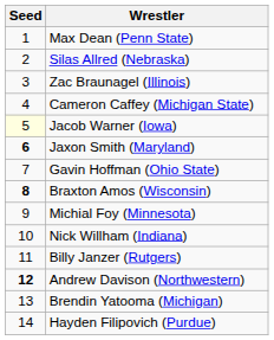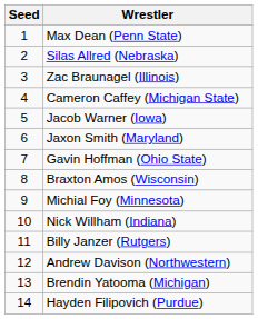Jacob Warner (Iowa) | Seed: lightyellow background -> no background
Jaxon Smith (Maryland) | Seed: bold -> normal
Braxton Amos (Wisconsin) | Seed: bold -> normal
Andrew Davison (Northwestern) | Seed: bold -> normal
